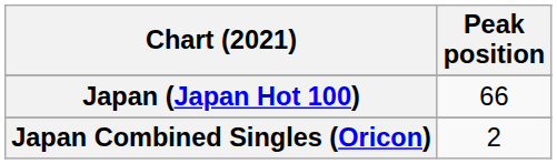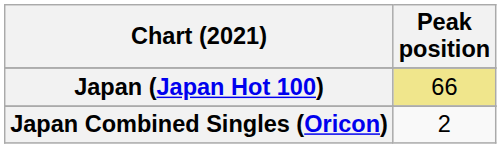Japan (Japan Hot 100) | Peak position: no background -> khaki background
